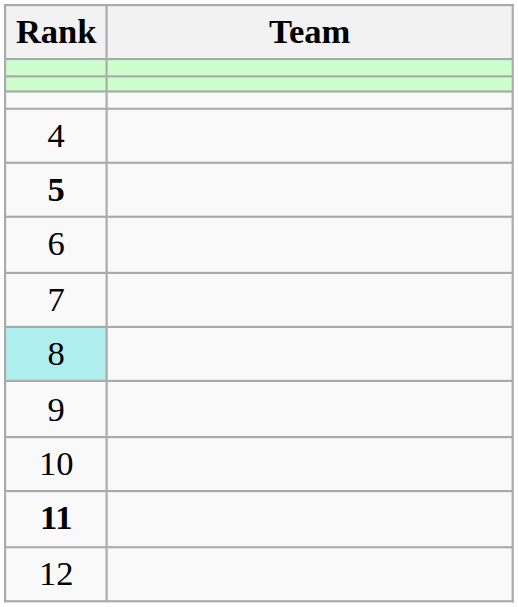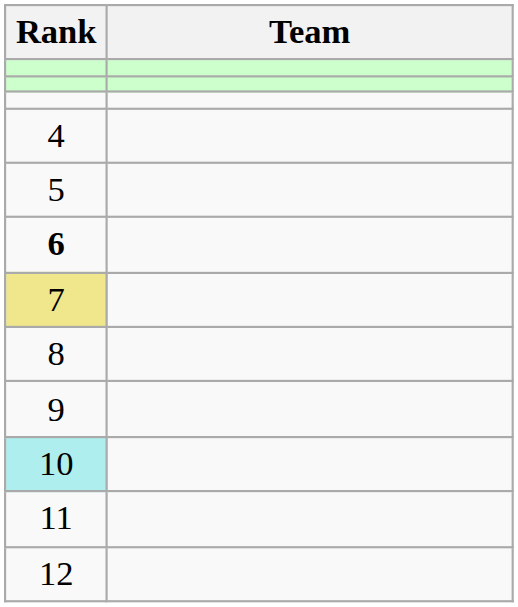row 6 | Rank: bold -> normal
row 7 | Rank: normal -> bold
row 8 | Rank: no background -> khaki background
row 9 | Rank: paleturquoise background -> no background
row 11 | Rank: no background -> paleturquoise background
row 12 | Rank: bold -> normal
